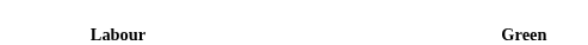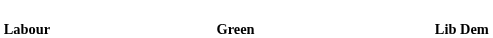+ column: 3 | Lib Dem
